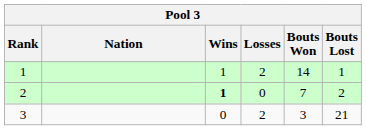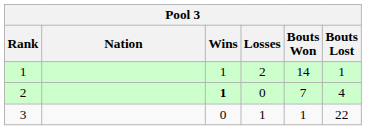row 4 | Bouts Lost: 2 -> 4
row 5 | Losses: 2 -> 1
row 5 | Bouts Won: 3 -> 1
row 5 | Bouts Lost: 21 -> 22
